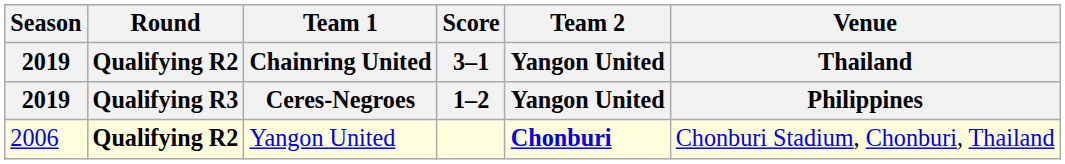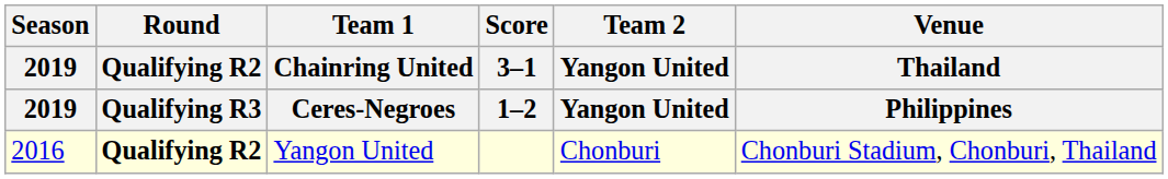row 4 | Season / 2019: 2006 -> 2016
row 4 | Team 2 / Yangon United: bold -> normal
